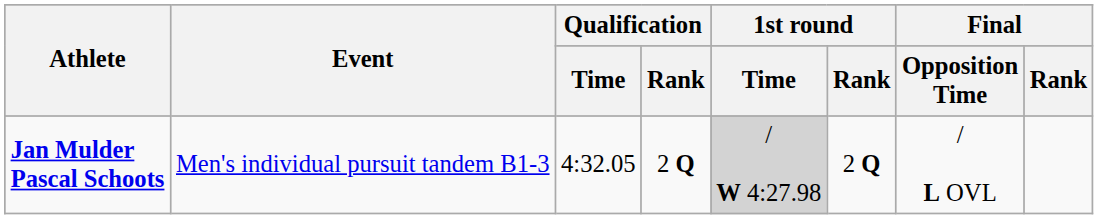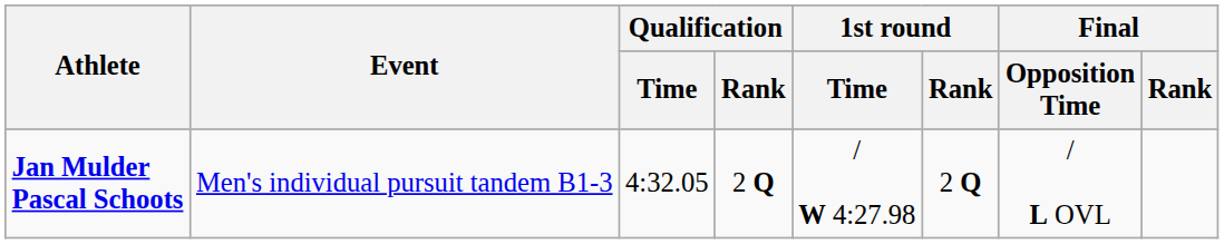Jan Mulder Pascal Schoots | 1st round / Time: lightgrey background -> no background
